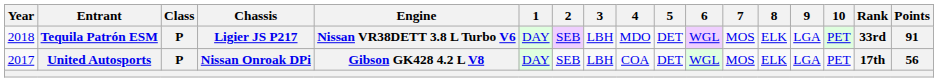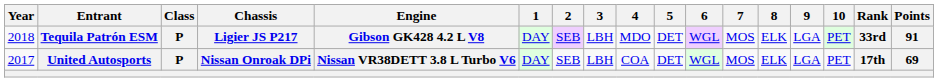Tequila Patrón ESM | Engine: Nissan VR38DETT 3.8 L Turbo V6 -> Gibson GK428 4.2 L V8
United Autosports | Engine: Gibson GK428 4.2 L V8 -> Nissan VR38DETT 3.8 L Turbo V6
United Autosports | Points: 56 -> 69
